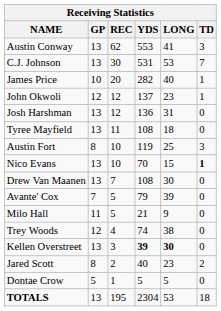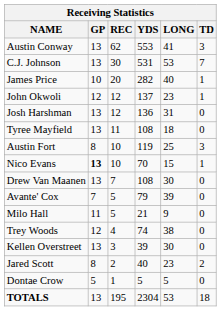Nico Evans | GP: normal -> bold
Nico Evans | TD: bold -> normal
Kellen Overstreet | YDS: bold -> normal
Kellen Overstreet | LONG: bold -> normal
